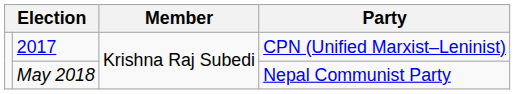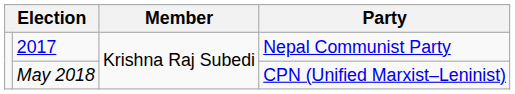2017 | Party: CPN (Unified Marxist–Leninist) -> Nepal Communist Party
May 2018 | Party: Nepal Communist Party -> CPN (Unified Marxist–Leninist)
